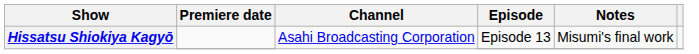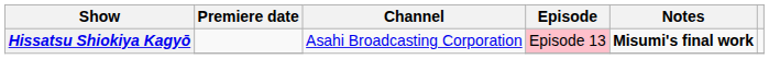row 2 | Episode: no background -> pink background
row 2 | Notes: normal -> bold
